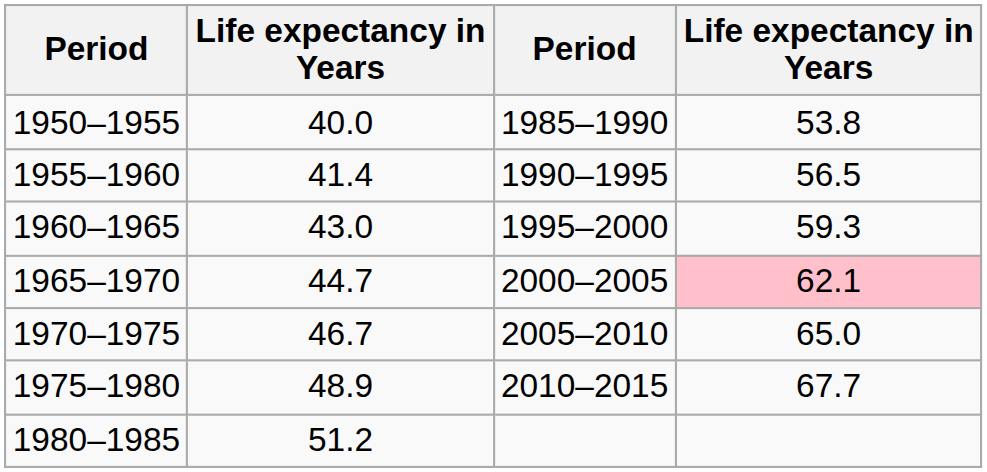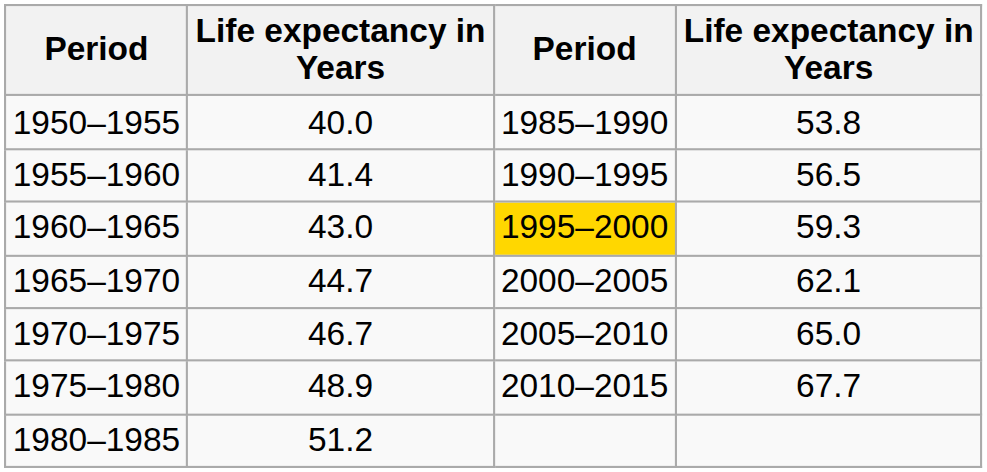1960–1965 | column 3: no background -> gold background
1965–1970 | column 4: pink background -> no background
